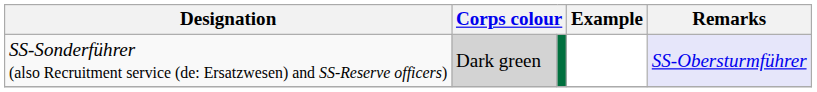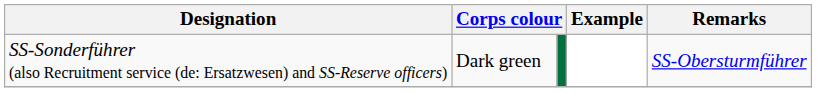row 2 | column 2: lightgrey background -> no background
row 2 | Remarks: lavender background -> no background
